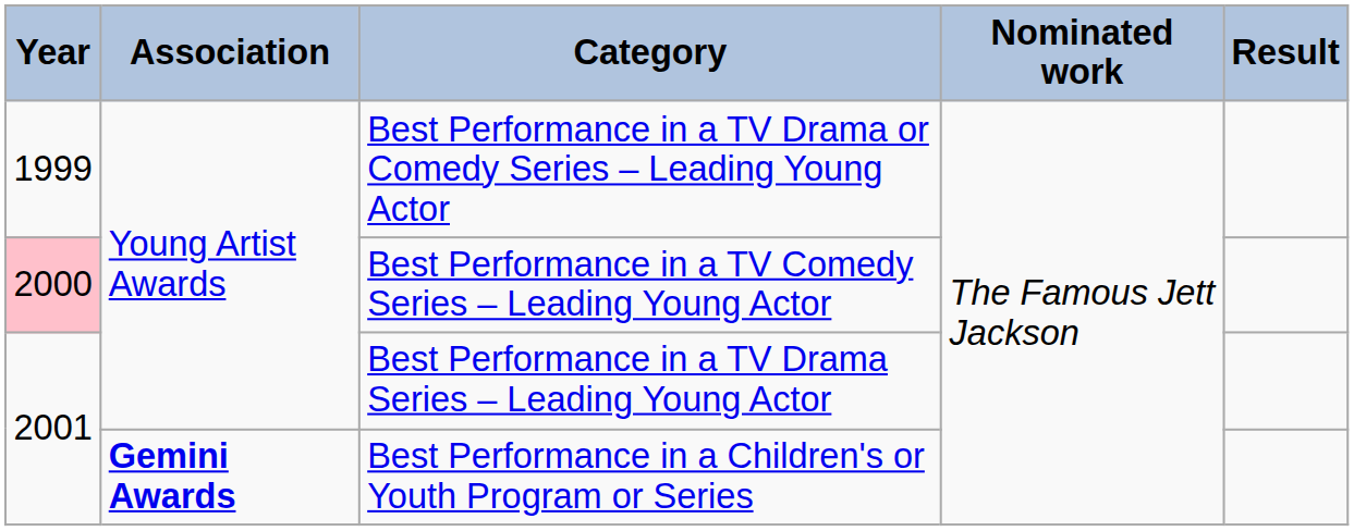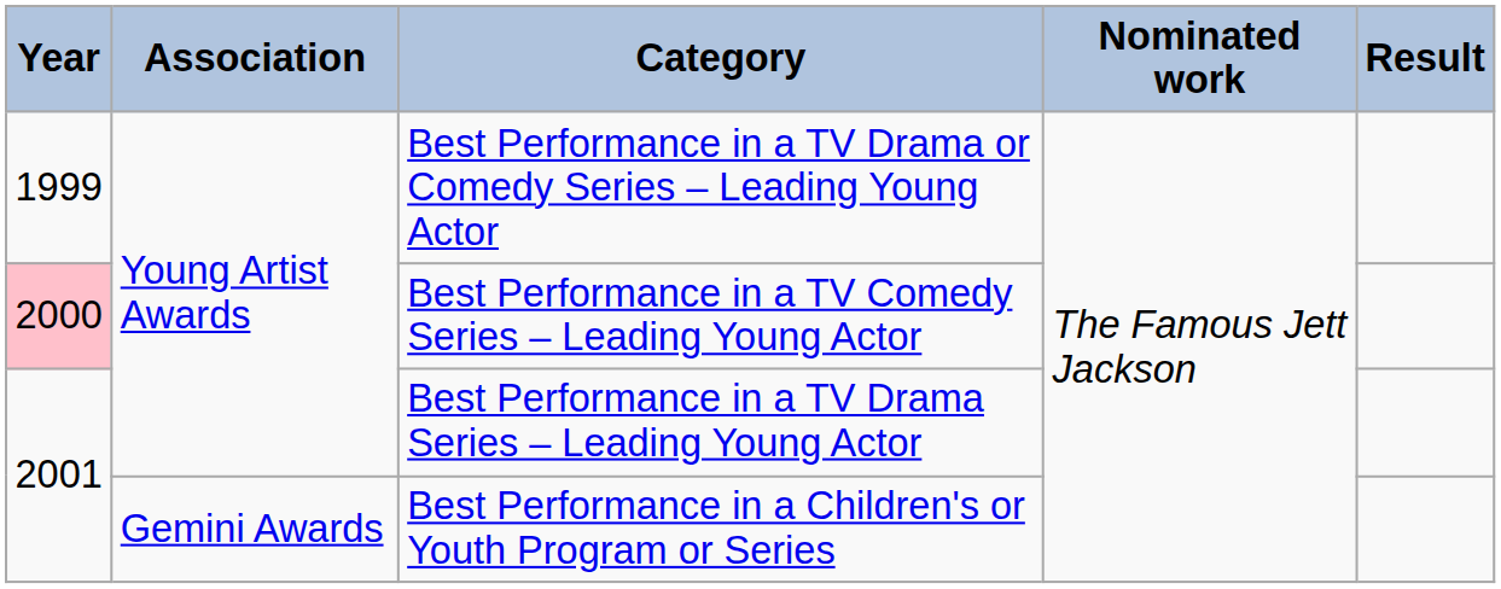Best Performance in a Children's or Youth Program or Series | Association: bold -> normal
